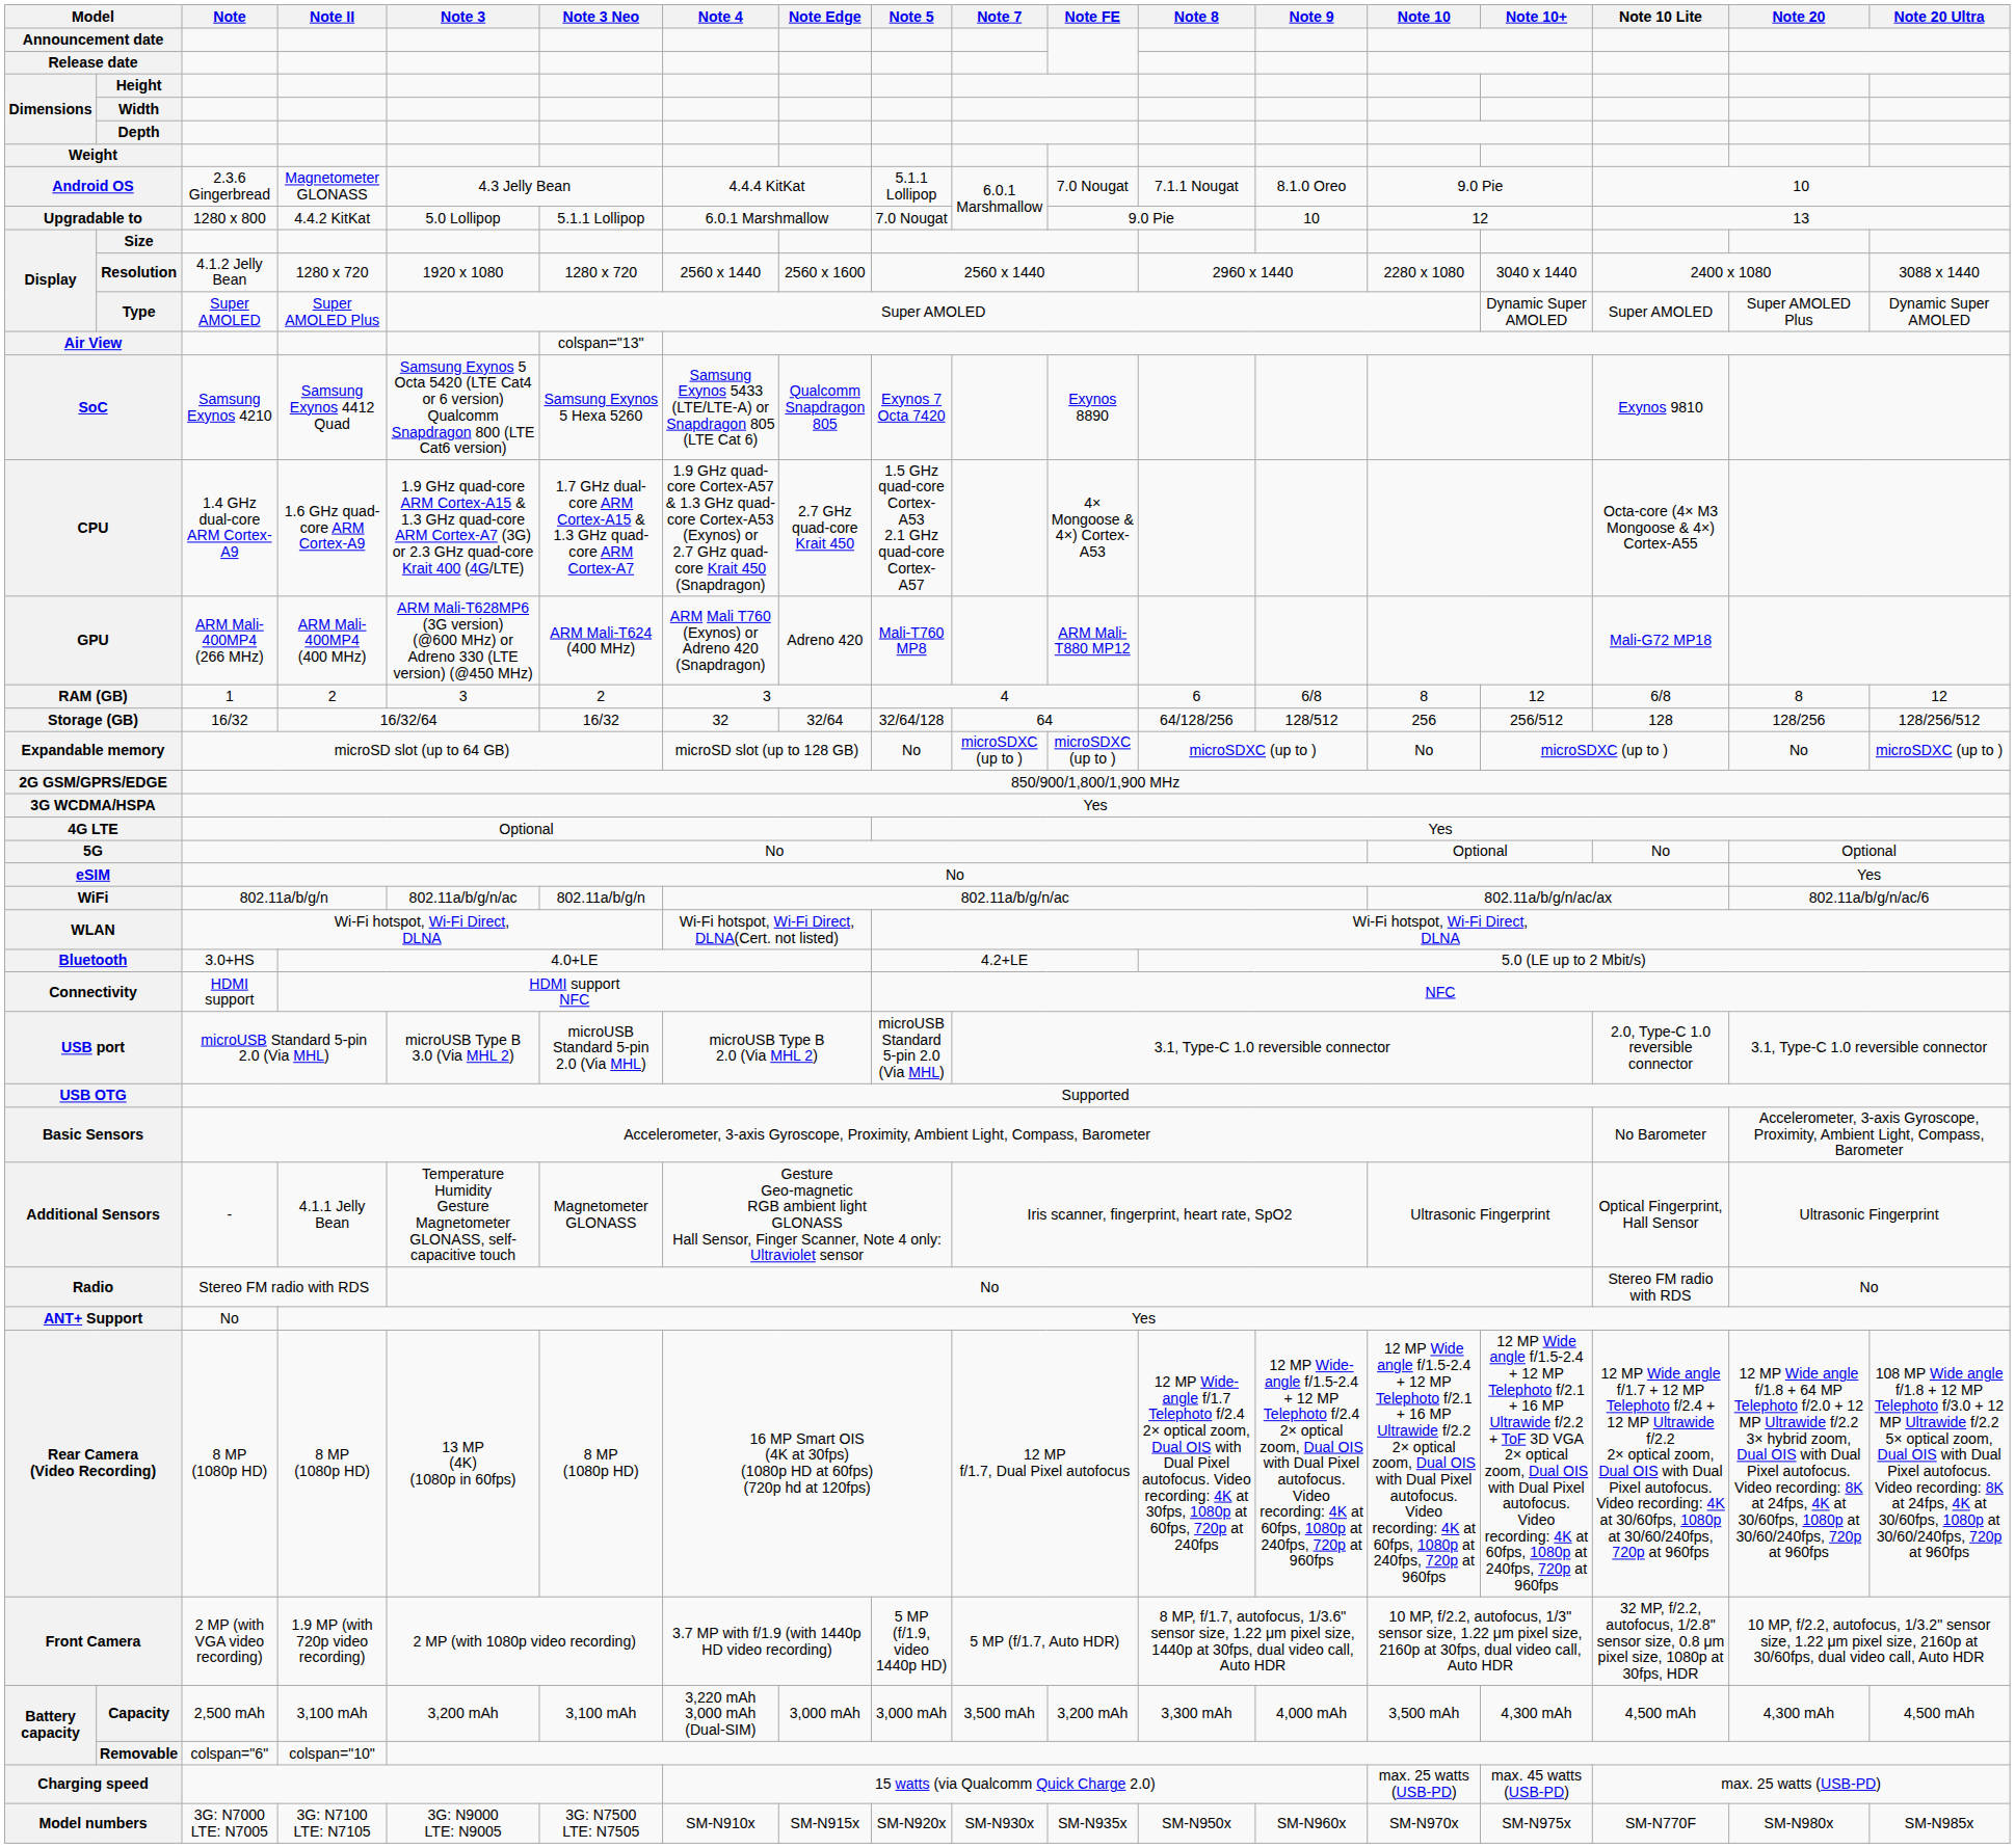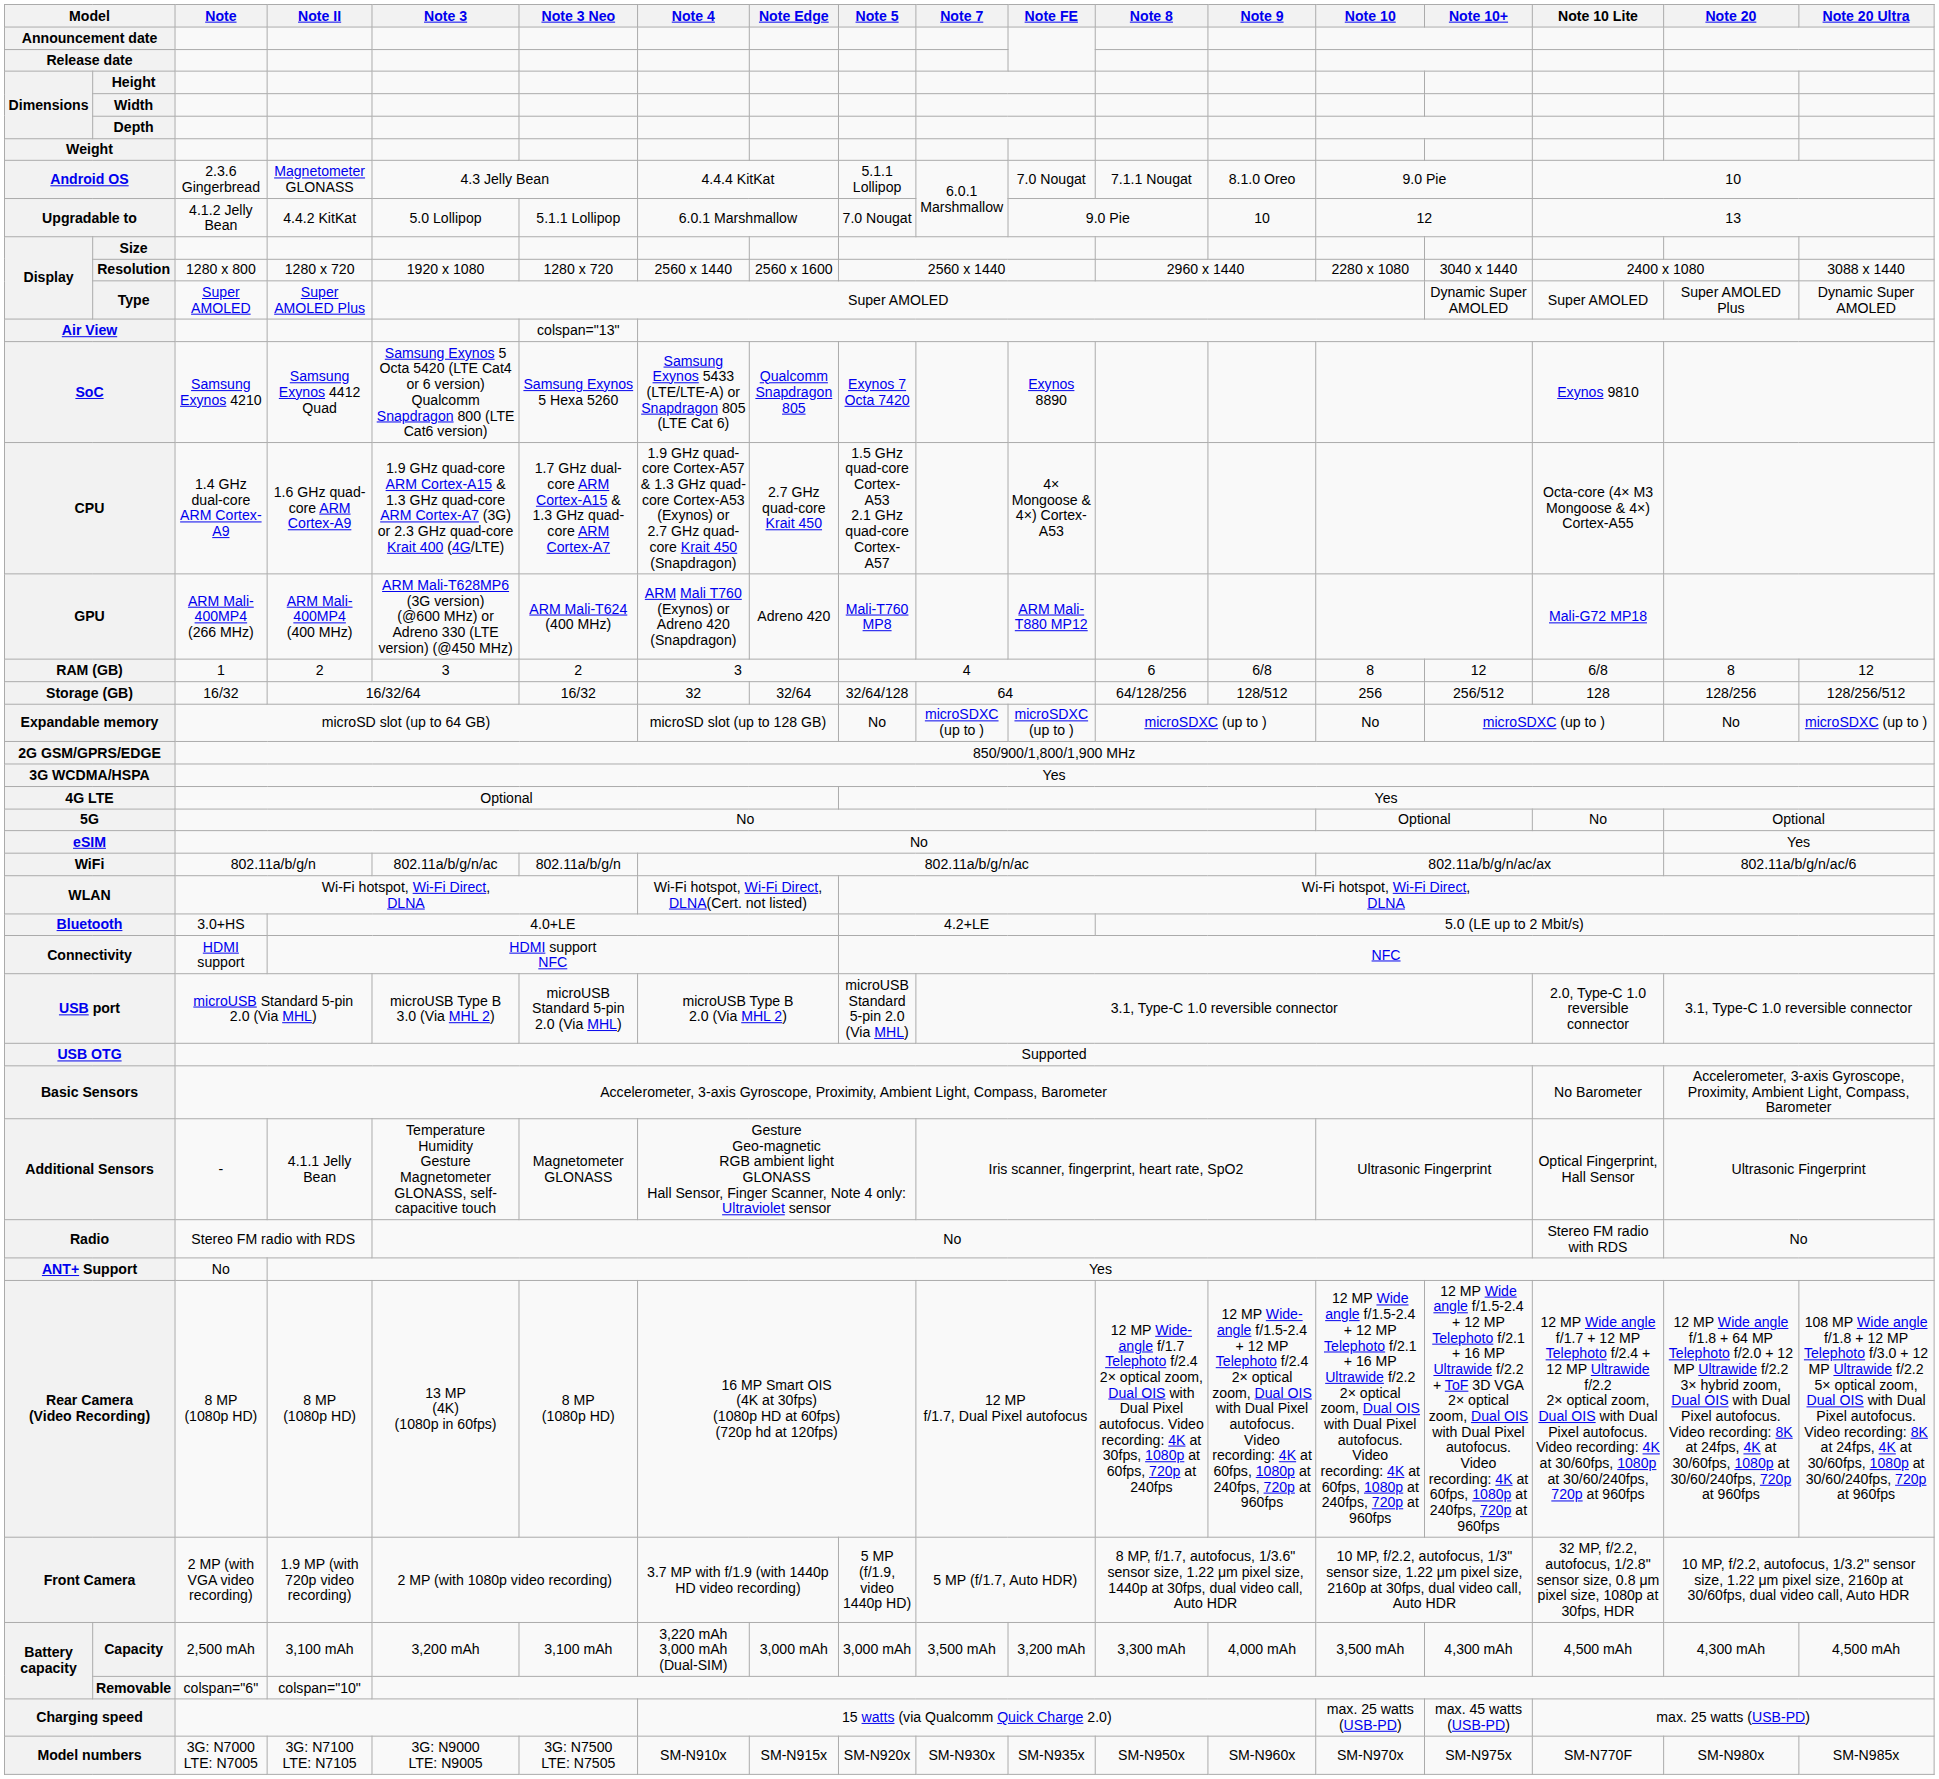Upgradable to | Note: 1280 x 800 -> 4.1.2 Jelly Bean
Resolution | Note: 4.1.2 Jelly Bean -> 1280 x 800
